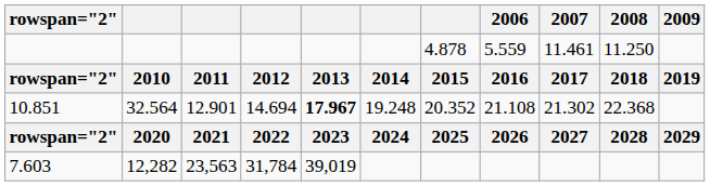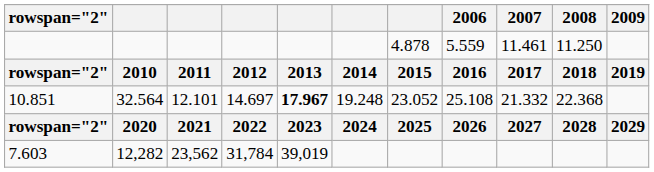10.851 | column 3: 12.901 -> 12.101
10.851 | column 4: 14.694 -> 14.697
10.851 | column 7: 20.352 -> 23.052
10.851 | 2006: 21.108 -> 25.108
10.851 | 2007: 21.302 -> 21.332
7.603 | column 3: 23,563 -> 23,562
